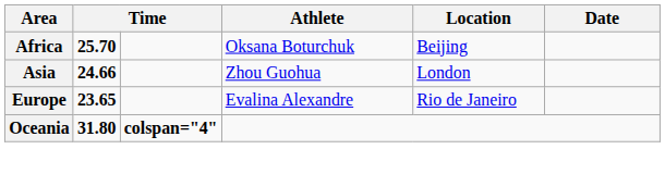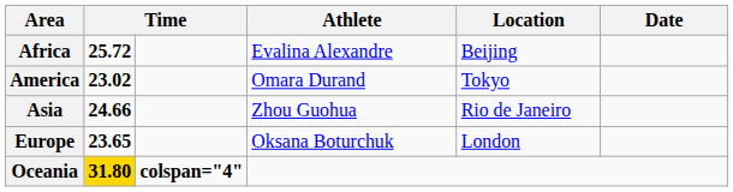Africa | column 2: 25.70 -> 25.72
Africa | Athlete: Oksana Boturchuk -> Evalina Alexandre
+ row: America | 23.02 | Omara Durand | Tokyo
Asia | Location: London -> Rio de Janeiro
Europe | Athlete: Evalina Alexandre -> Oksana Boturchuk
Europe | Location: Rio de Janeiro -> London
Oceania | column 2: no background -> gold background
